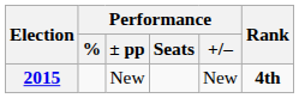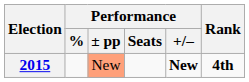2015 | Performance / ± pp: no background -> lightsalmon background
2015 | Performance / +/–: normal -> bold
